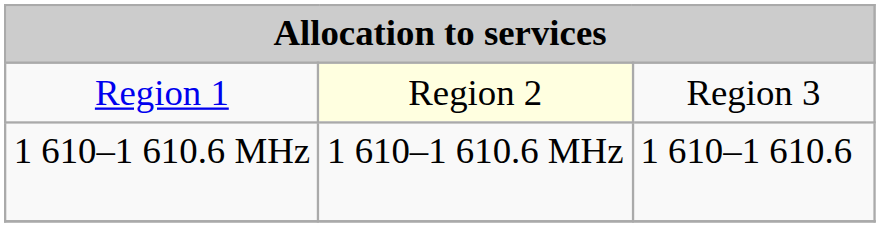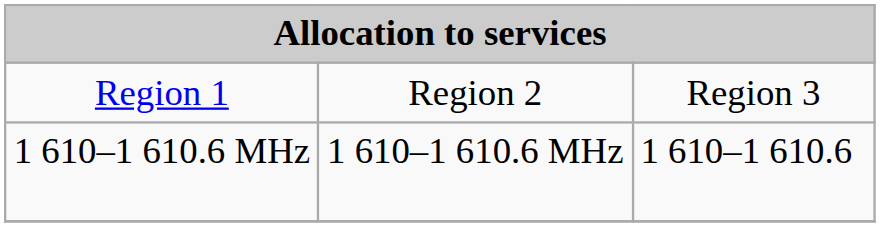Region 1 | column 2: lightyellow background -> no background
